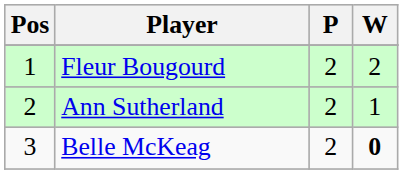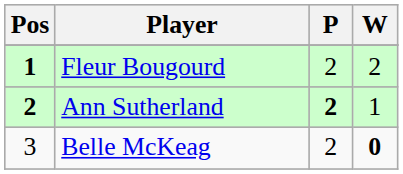Fleur Bougourd | Pos: normal -> bold
Ann Sutherland | Pos: normal -> bold
Ann Sutherland | P: normal -> bold
